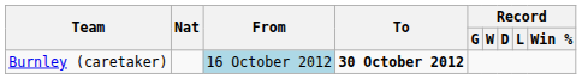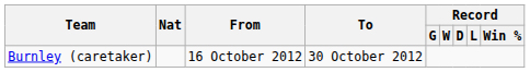Burnley (caretaker) | From: lightblue background -> no background
Burnley (caretaker) | To: bold -> normal
